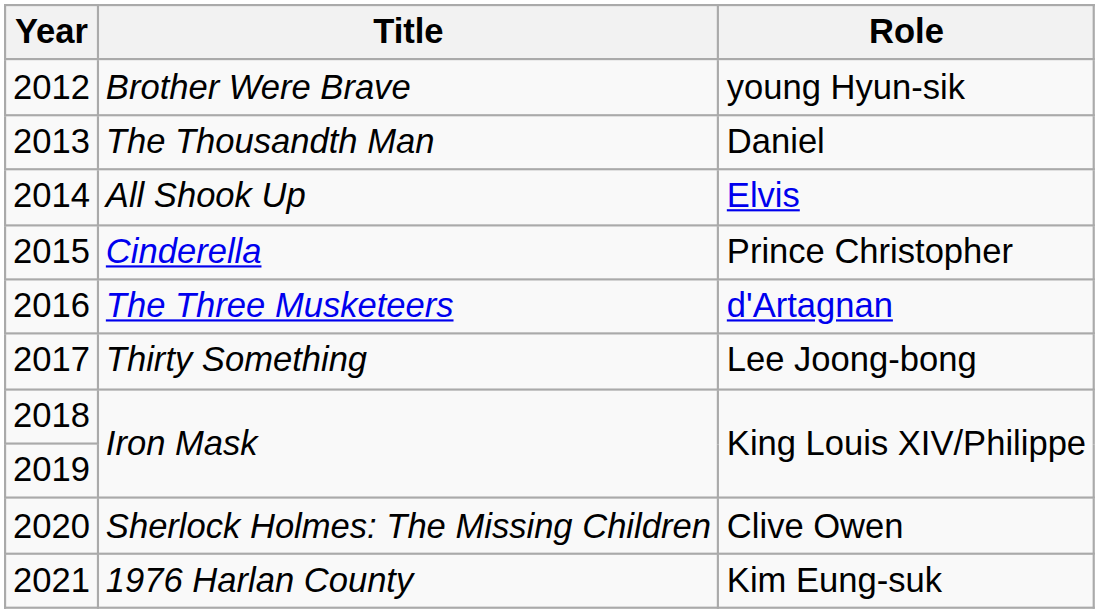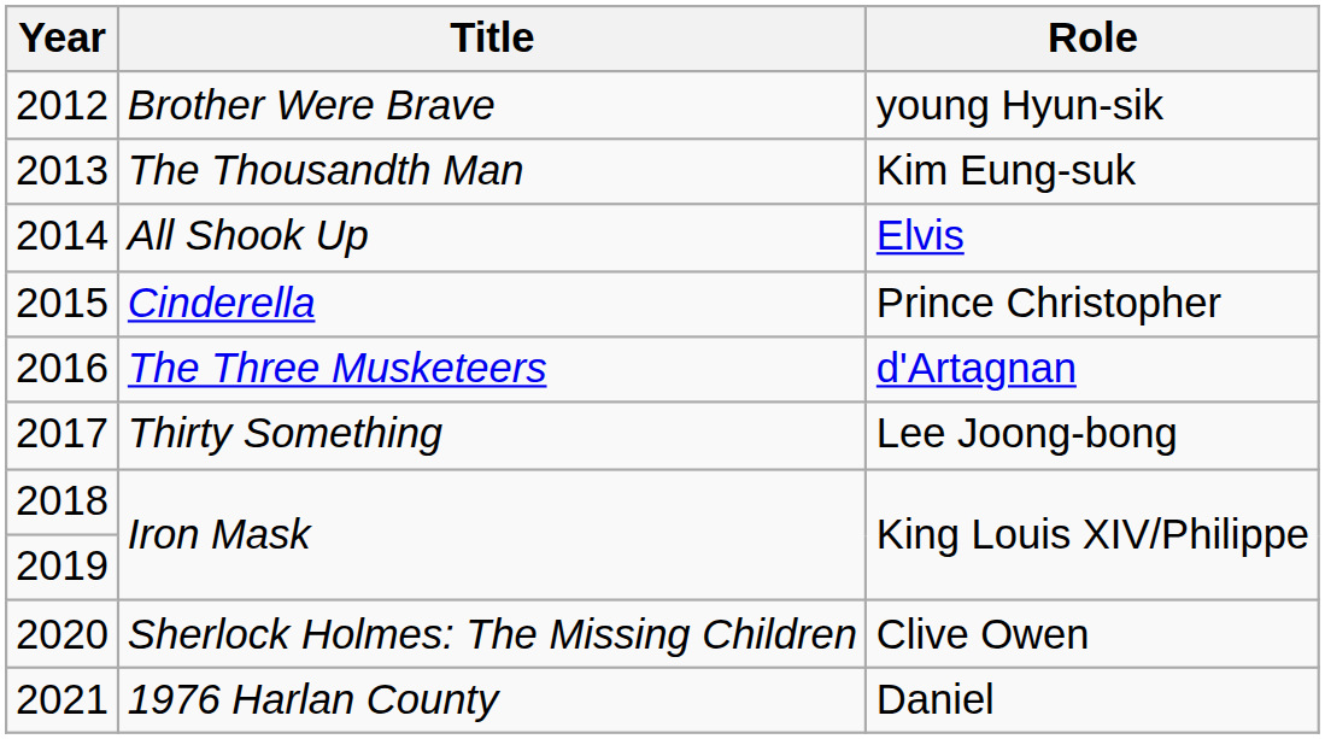The Thousandth Man | Role: Daniel -> Kim Eung-suk
1976 Harlan County | Role: Kim Eung-suk -> Daniel
